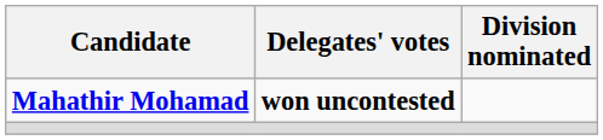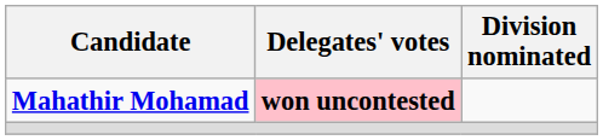Mahathir Mohamad | Delegates' votes: no background -> pink background
